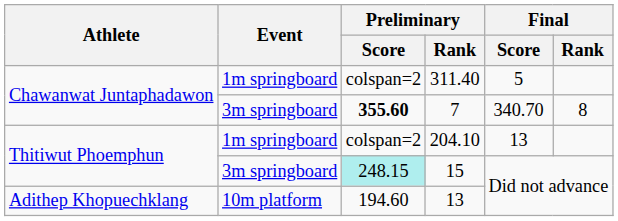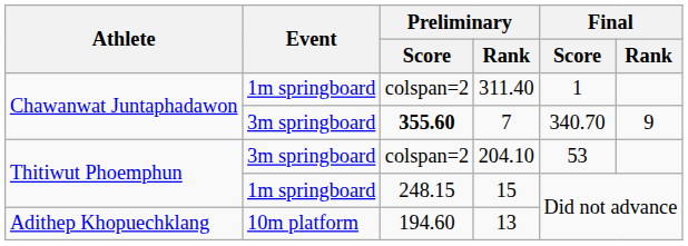311.40 | Final / Score: 5 -> 1
7 | Final / Rank: 8 -> 9
204.10 | Event: 1m springboard -> 3m springboard
204.10 | Final / Score: 13 -> 53
15 | Event: 3m springboard -> 1m springboard
15 | Preliminary / Score: paleturquoise background -> no background
